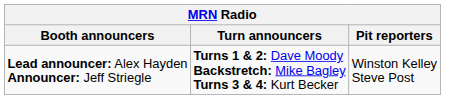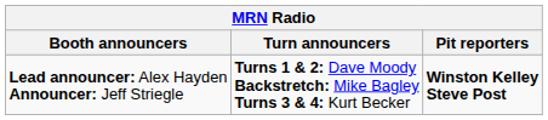Lead announcer: Alex Hayden Announcer: Jeff Striegle | Pit reporters: normal -> bold
